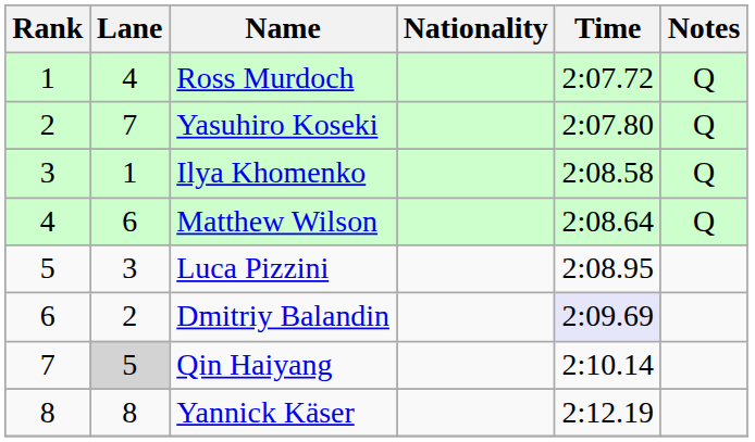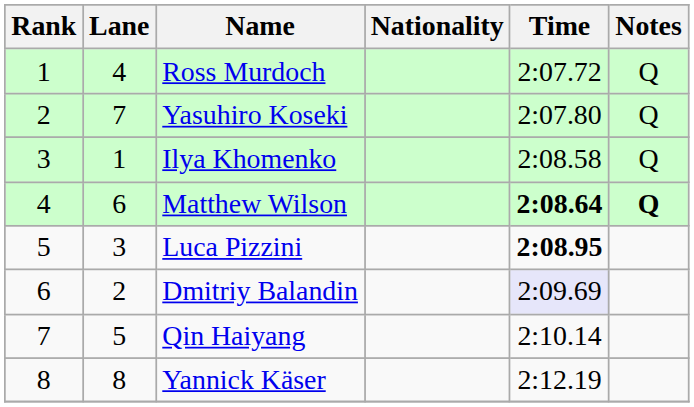Matthew Wilson | Time: normal -> bold
Matthew Wilson | Notes: normal -> bold
Luca Pizzini | Time: normal -> bold
Qin Haiyang | Lane: lightgrey background -> no background
